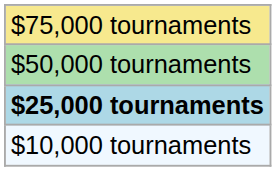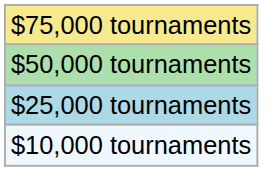row 3 | column 1: bold -> normal
